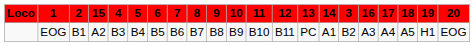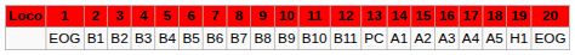columns swapped: 3 <-> 15
